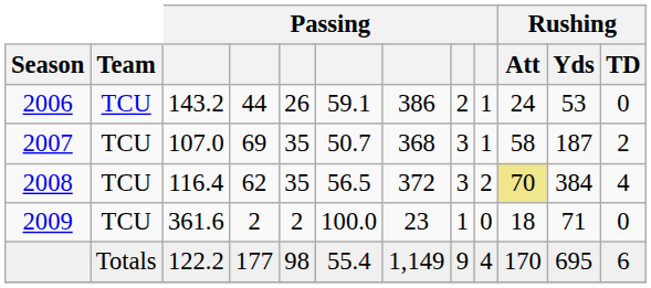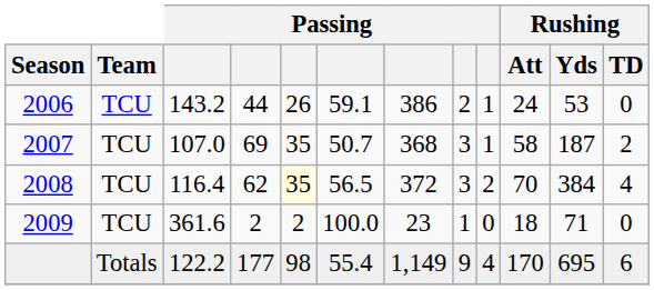2008 | column 5: no background -> lightyellow background
2008 | Rushing / Att: khaki background -> no background
